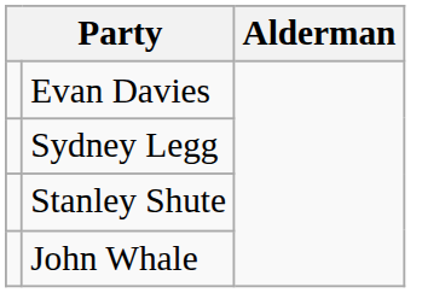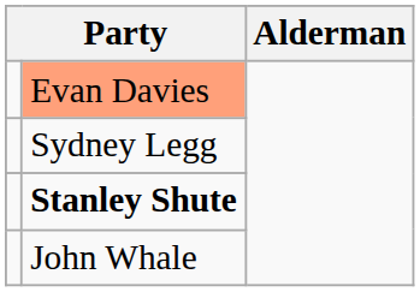Evan Davies | column 2: no background -> lightsalmon background
Stanley Shute | column 2: normal -> bold
